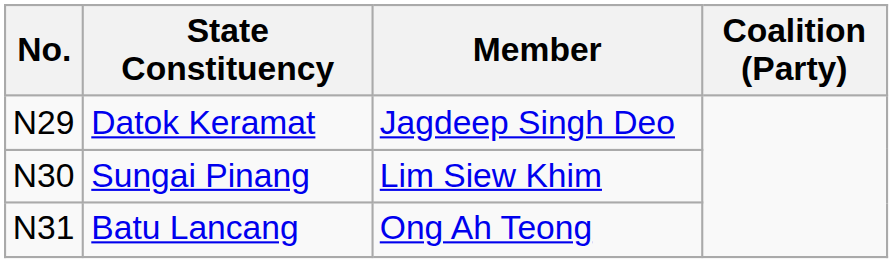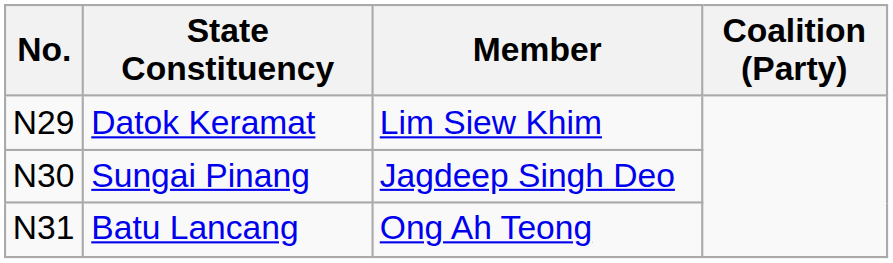Datok Keramat | Member: Jagdeep Singh Deo -> Lim Siew Khim
Sungai Pinang | Member: Lim Siew Khim -> Jagdeep Singh Deo
